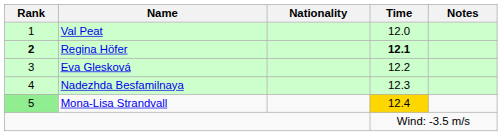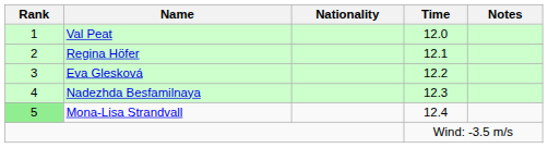Regina Höfer | Rank: bold -> normal
Regina Höfer | Time: bold -> normal
Mona-Lisa Strandvall | Time: gold background -> no background
